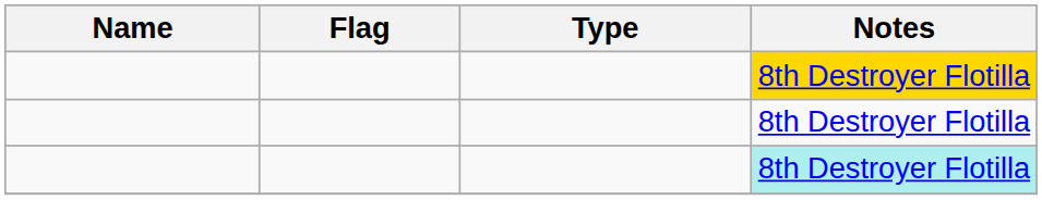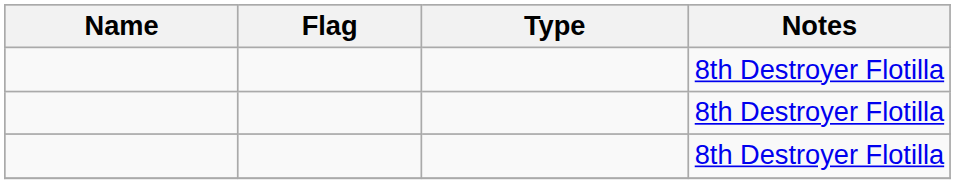row 2 | Notes: gold background -> no background
row 4 | Notes: paleturquoise background -> no background
